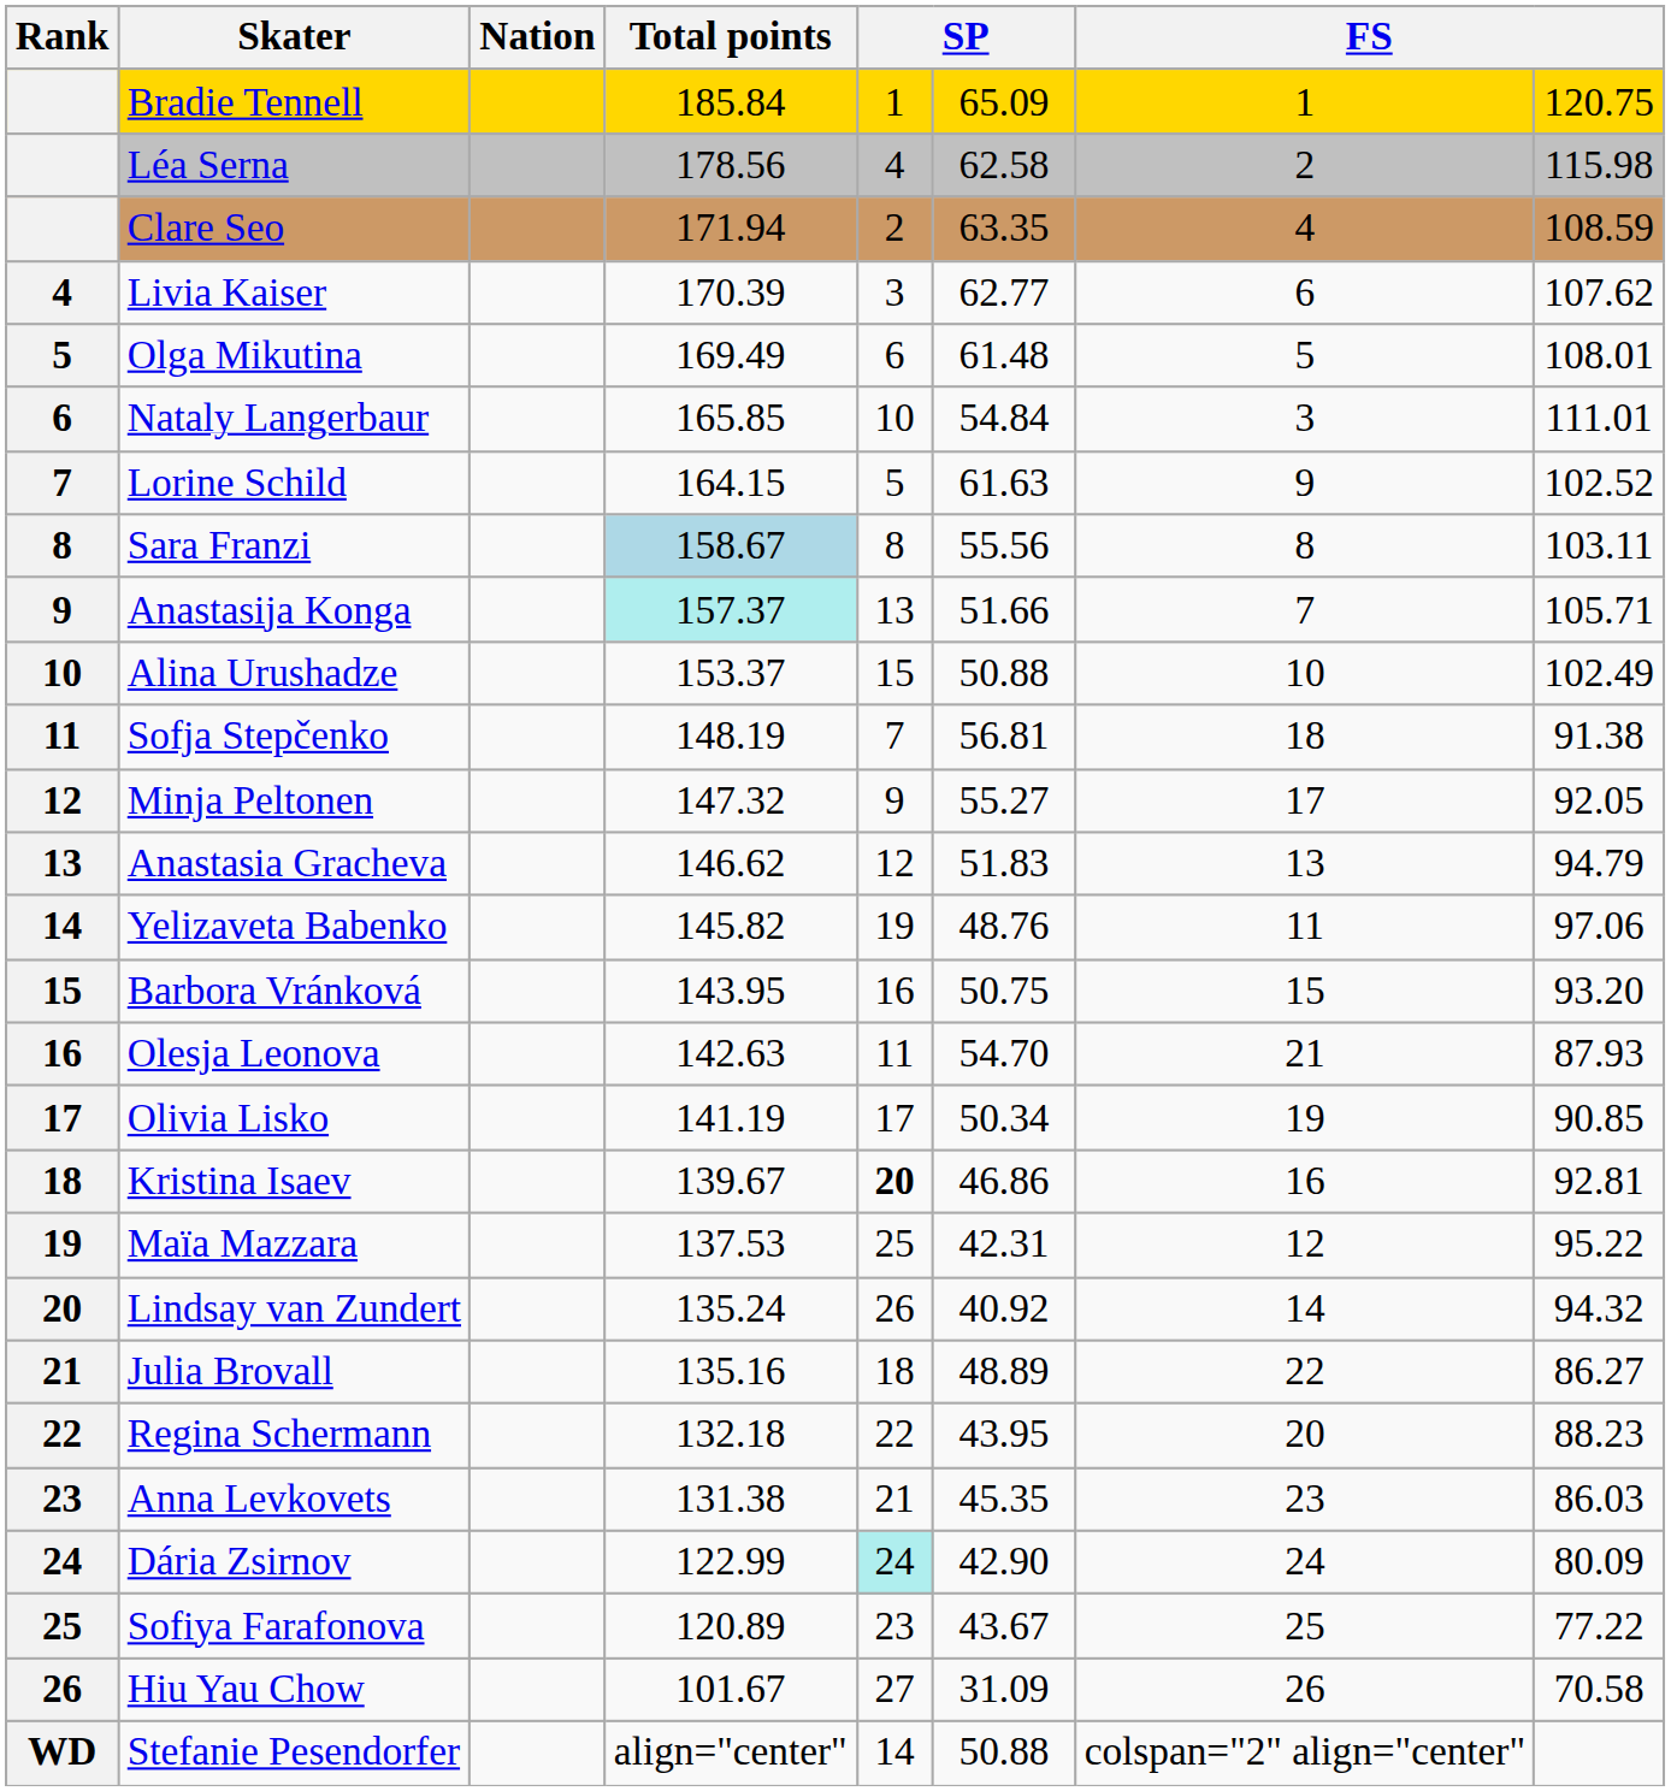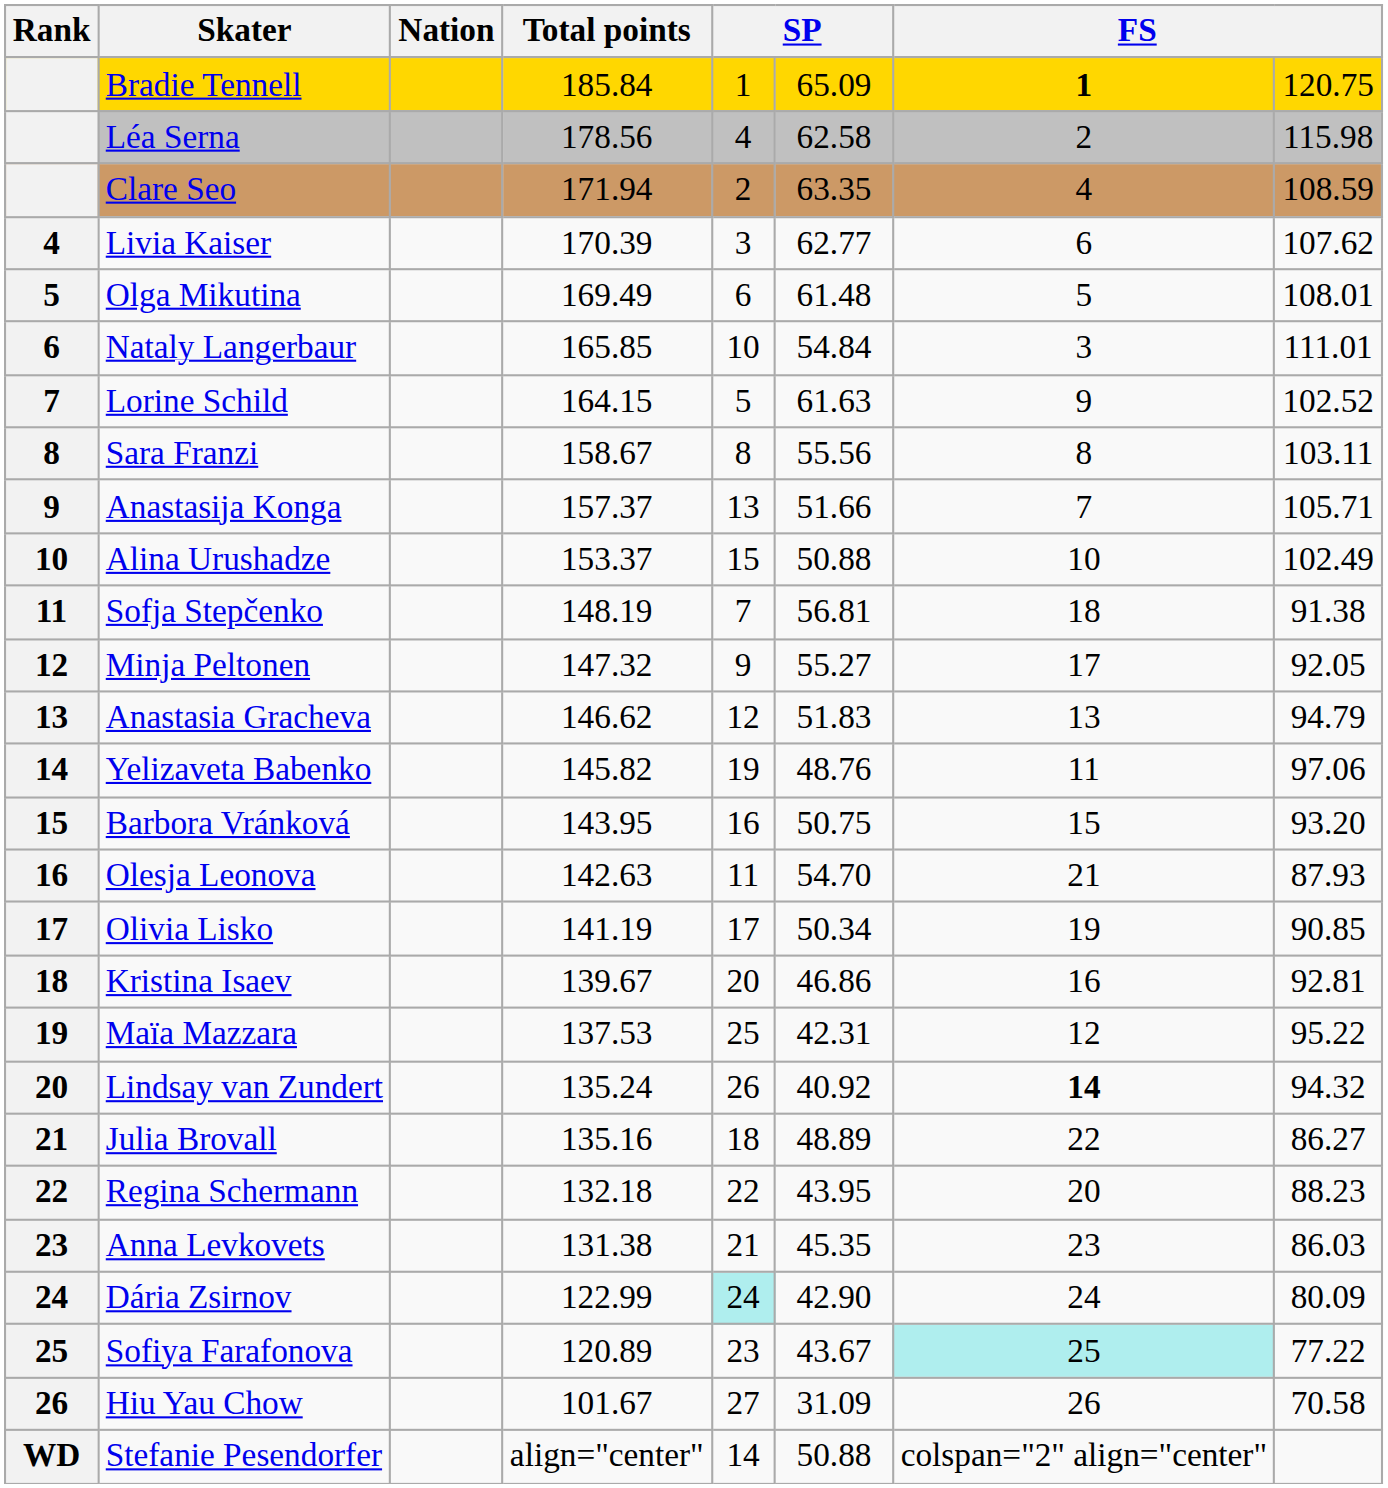Bradie Tennell | column 7: normal -> bold
Sara Franzi | Total points: lightblue background -> no background
Anastasija Konga | Total points: paleturquoise background -> no background
Kristina Isaev | column 5: bold -> normal
Lindsay van Zundert | column 7: normal -> bold
Sofiya Farafonova | column 7: no background -> paleturquoise background
